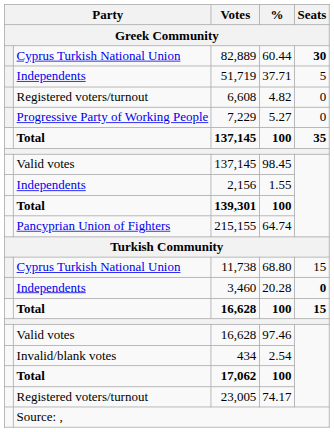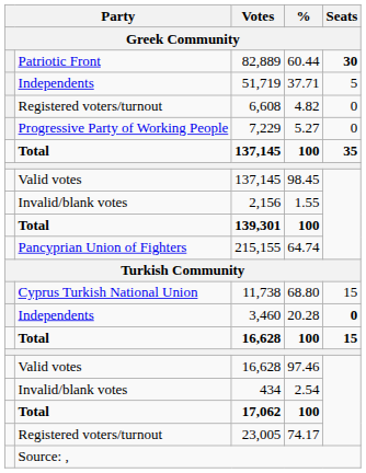82,889 | column 2: Cyprus Turkish National Union -> Patriotic Front
2,156 | column 2: Independents -> Invalid/blank votes
